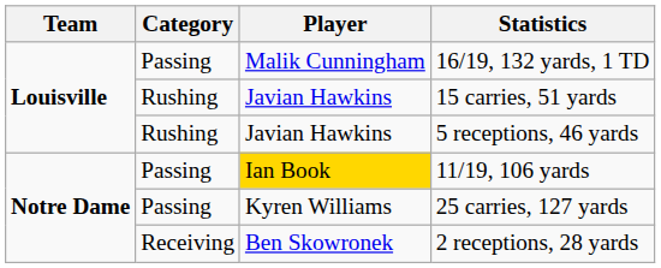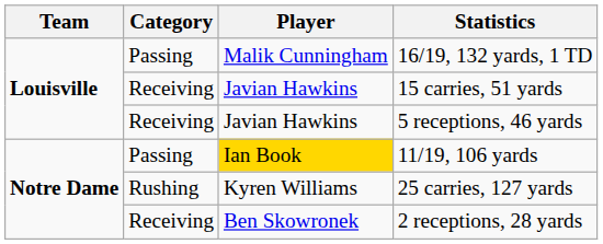15 carries, 51 yards | Category: Rushing -> Receiving
5 receptions, 46 yards | Category: Rushing -> Receiving
25 carries, 127 yards | Category: Passing -> Rushing
